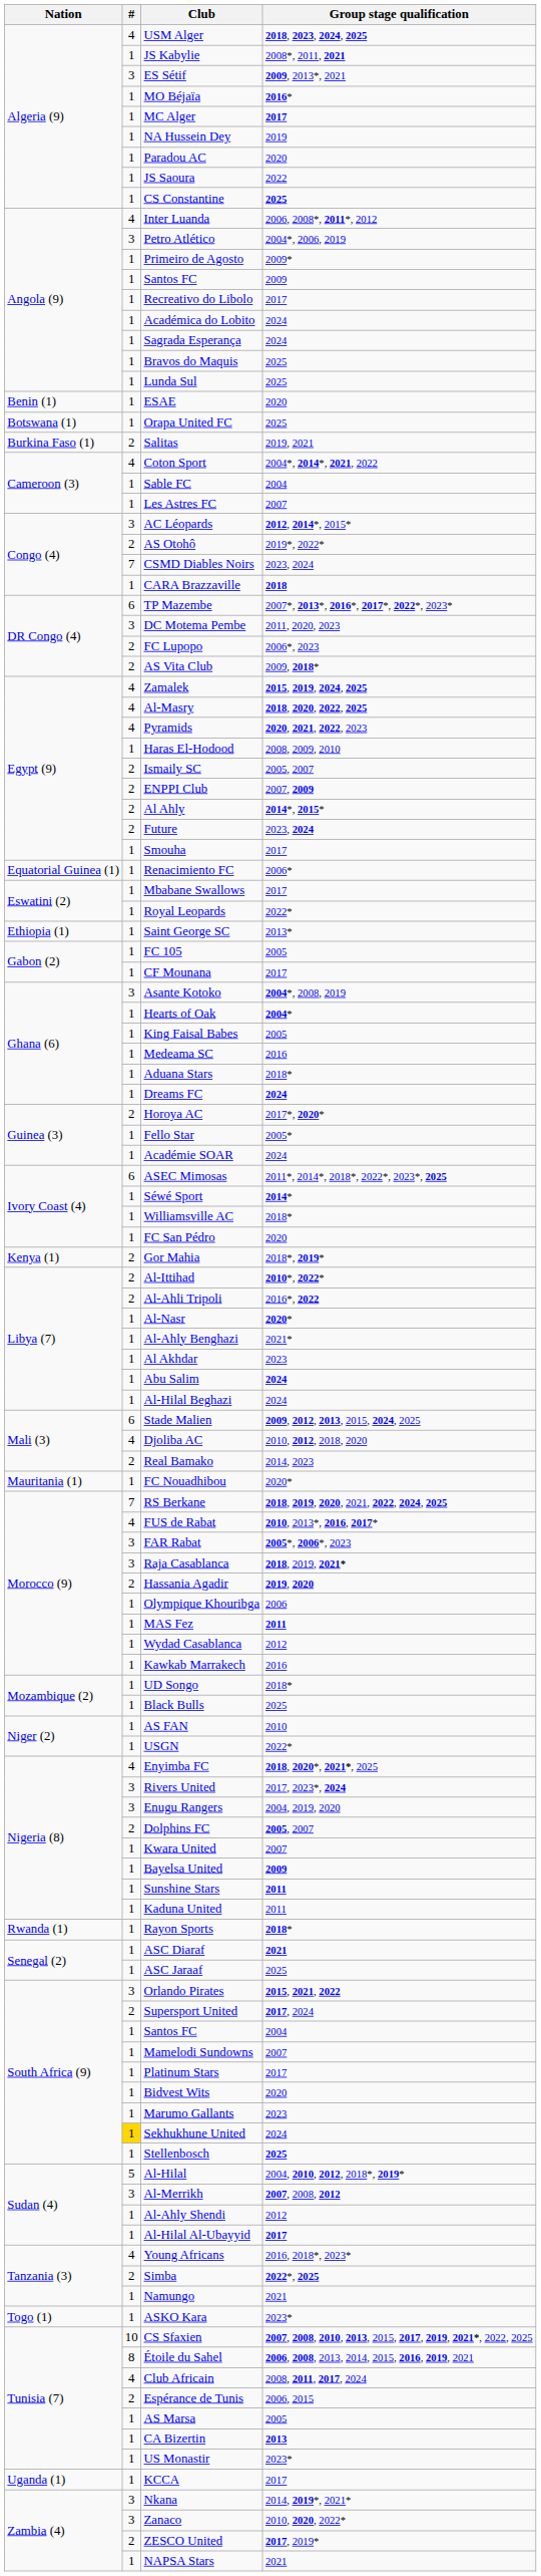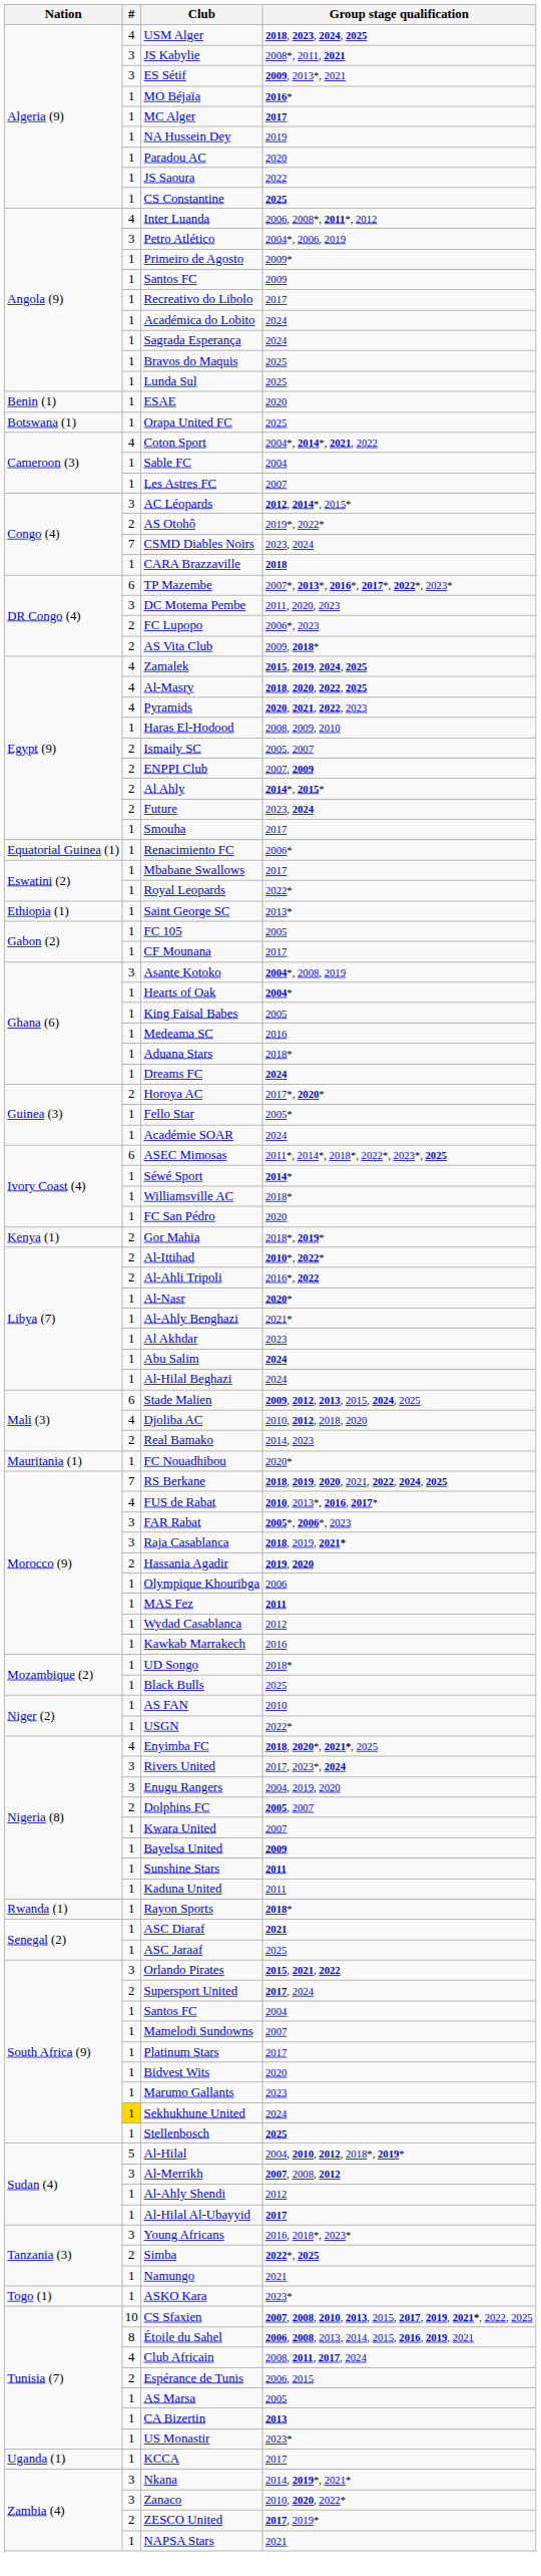JS Kabylie | #: 1 -> 3
- row: Burkina Faso (1) | 2 | Salitas | 2019, 2021
Young Africans | #: 4 -> 3
